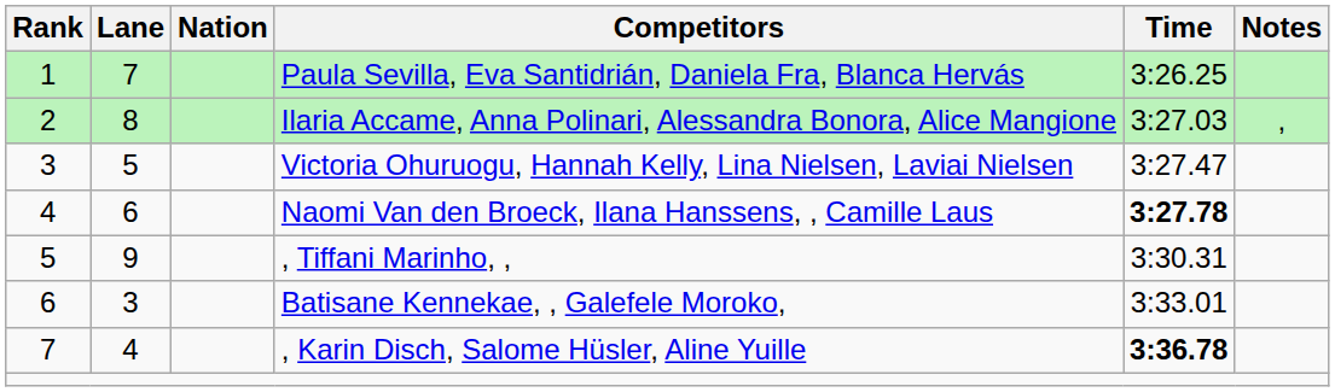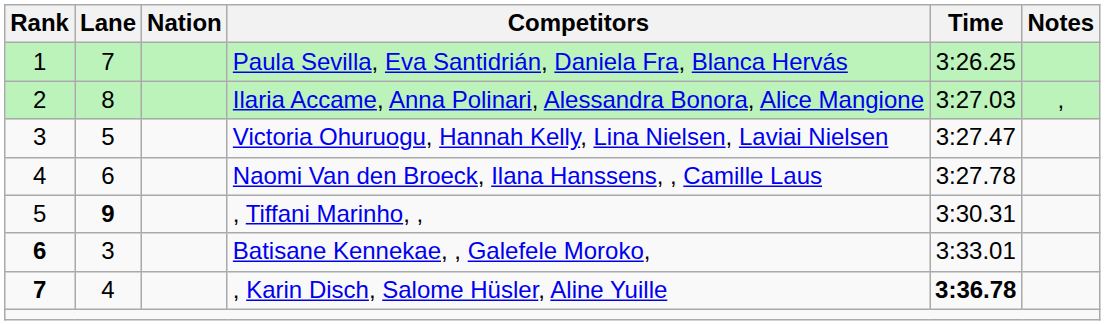Naomi Van den Broeck, Ilana Hanssens, , Camille Laus | Time: bold -> normal
, Tiffani Marinho, , | Lane: normal -> bold
Batisane Kennekae, , Galefele Moroko, | Rank: normal -> bold
, Karin Disch, Salome Hüsler, Aline Yuille | Rank: normal -> bold
